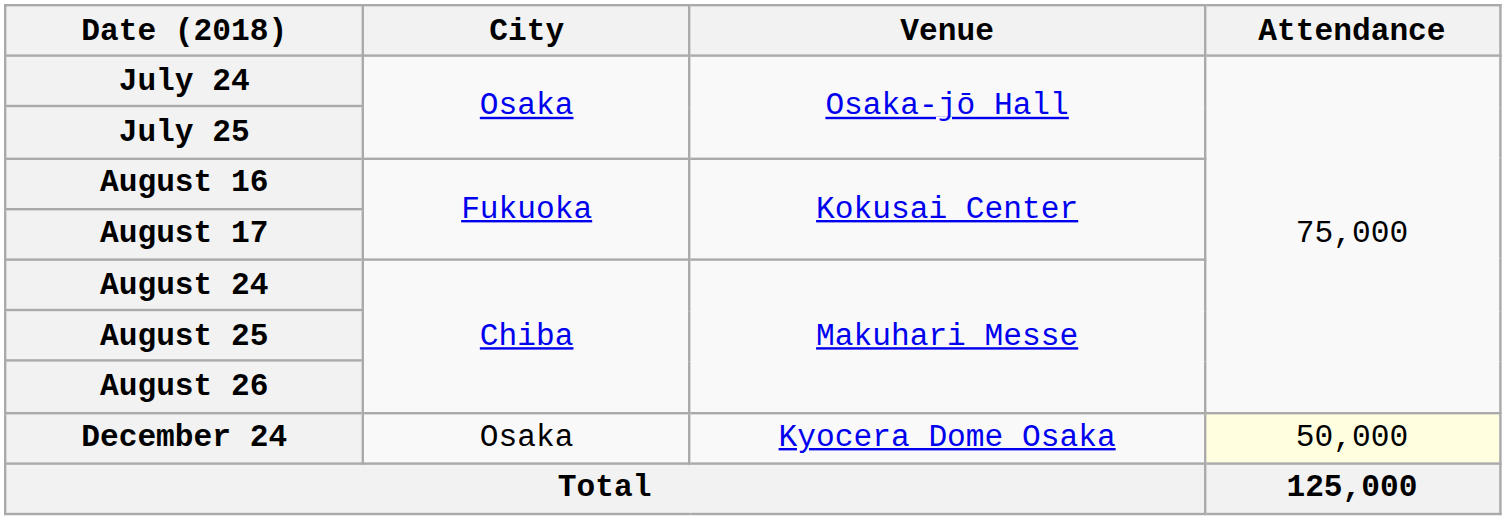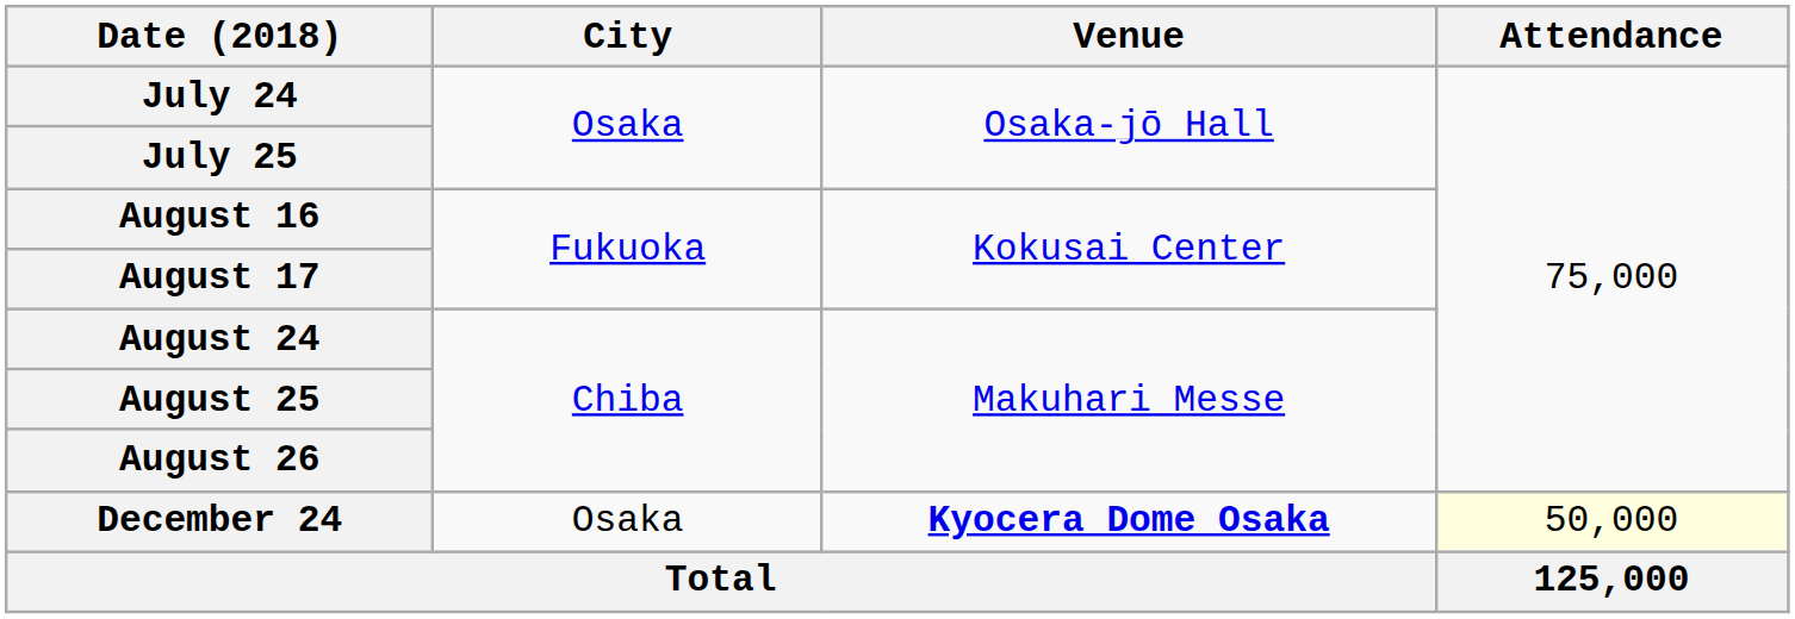December 24 | Venue: normal -> bold
